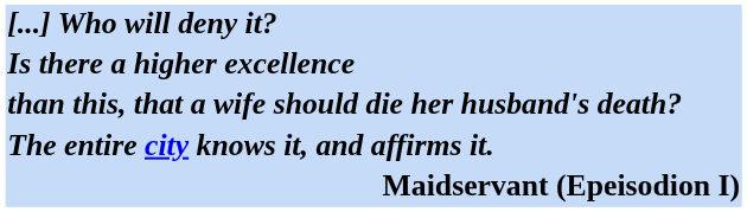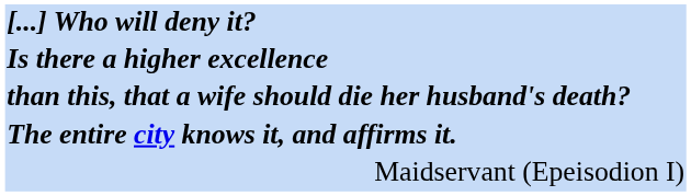row 5 | column 1: bold -> normal
